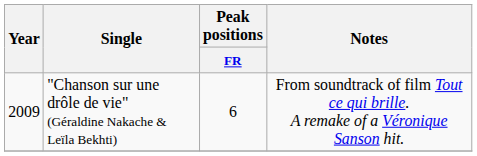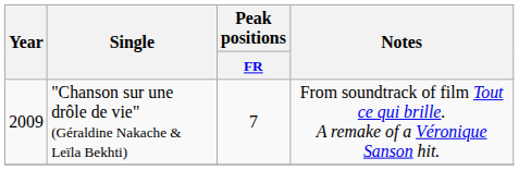row 3 | Peak positions / FR: 6 -> 7
